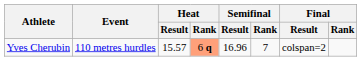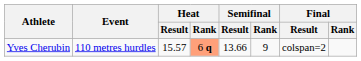Yves Cherubin | Semifinal / Result: 16.96 -> 13.66
Yves Cherubin | Semifinal / Rank: 7 -> 9
